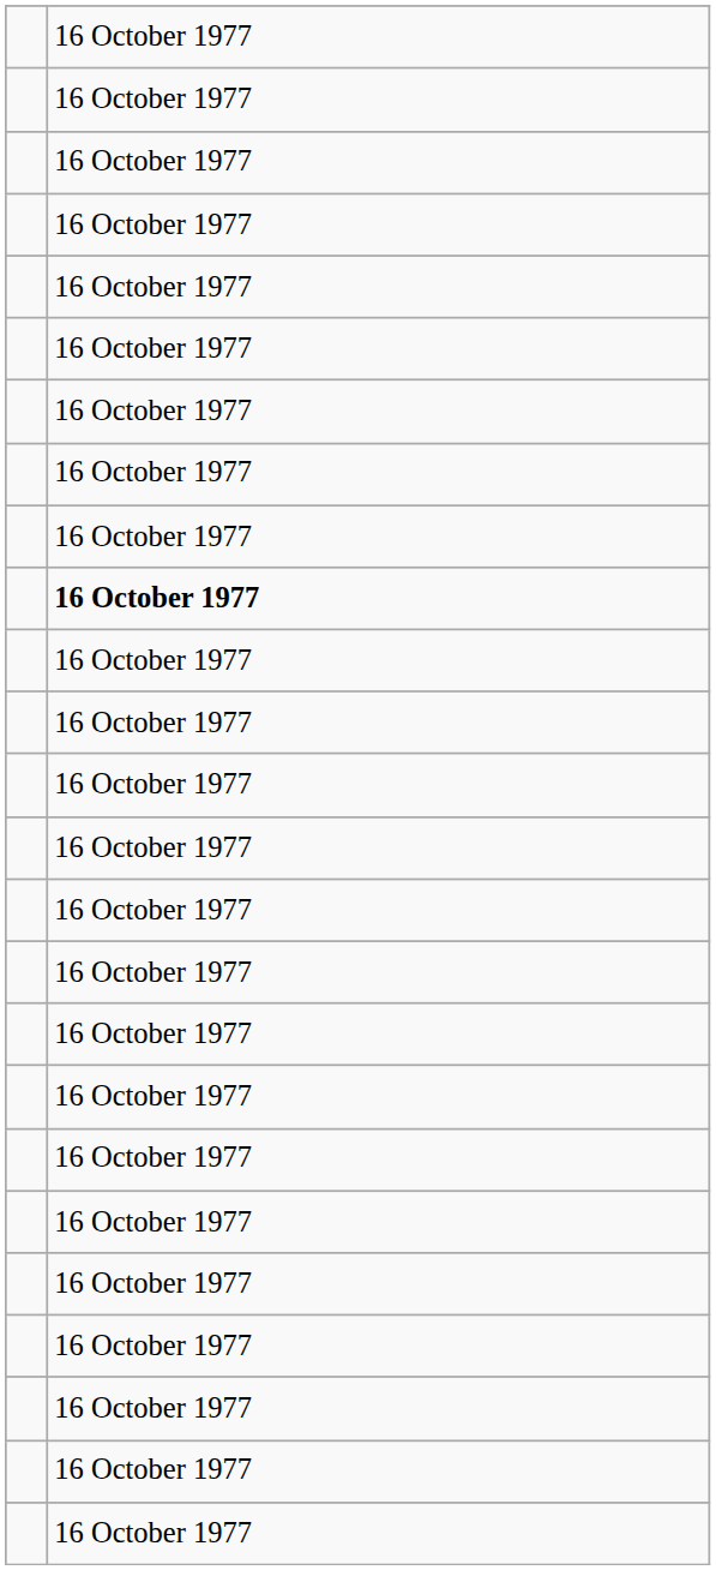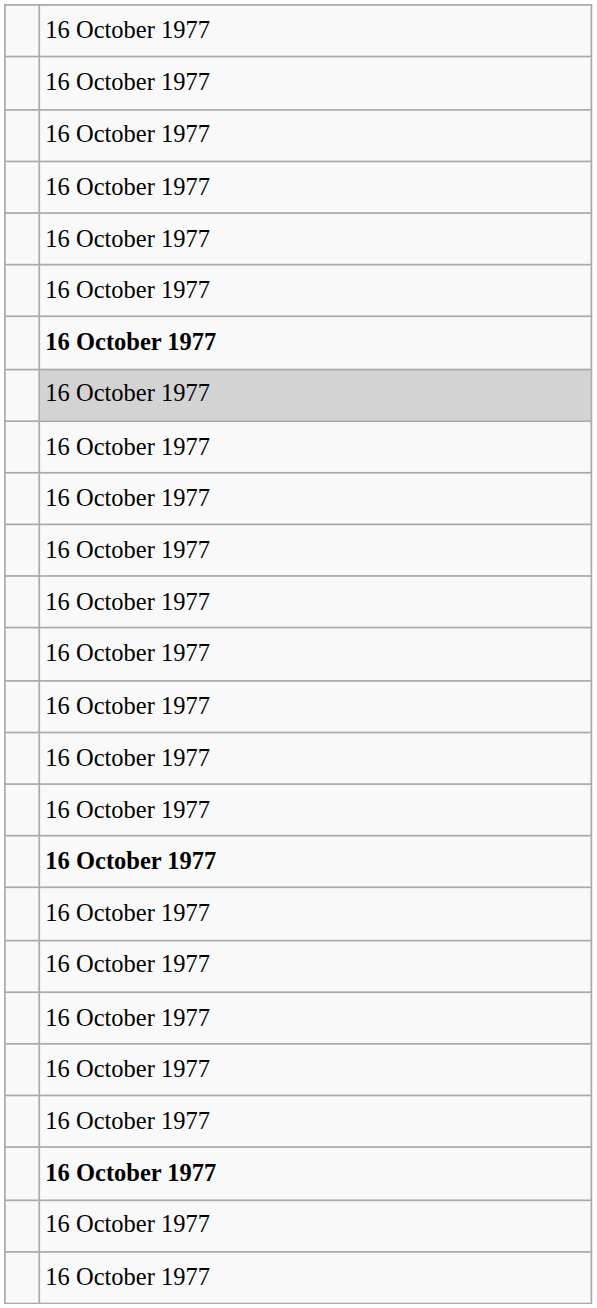row 7 | column 2: normal -> bold
row 8 | column 2: no background -> lightgrey background
row 10 | column 2: bold -> normal
row 17 | column 2: normal -> bold
row 23 | column 2: normal -> bold
